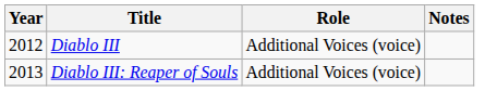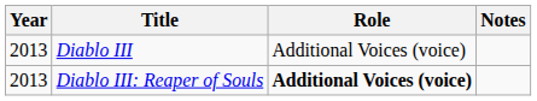Diablo III | Year: 2012 -> 2013
Diablo III: Reaper of Souls | Role: normal -> bold
